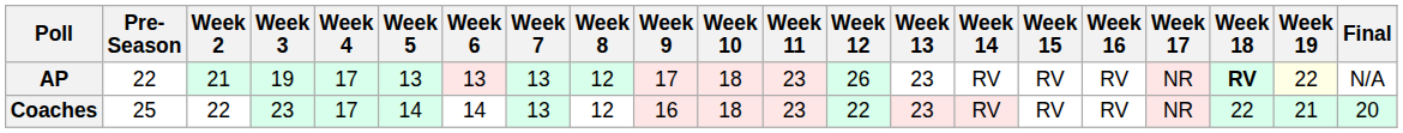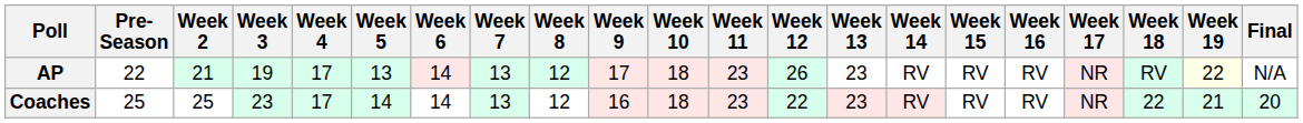AP | Week 6: 13 -> 14
AP | Week 18: bold -> normal
Coaches | Week 2: 22 -> 25
